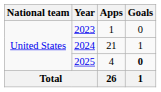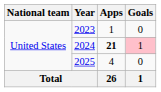2024 | Apps: normal -> bold
2024 | Goals: no background -> pink background
2025 | Goals: bold -> normal
